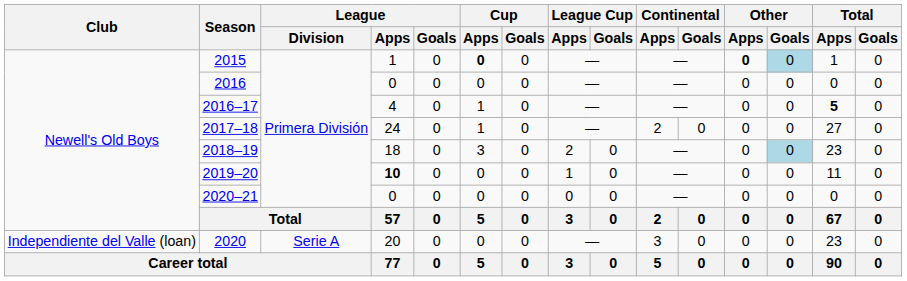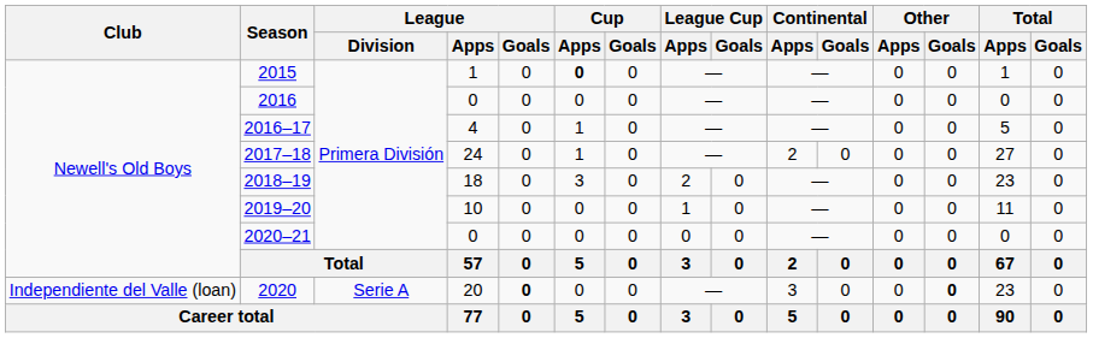2015 | Other / Apps: bold -> normal
2015 | Other / Goals: lightblue background -> no background
2016–17 | Total / Apps: bold -> normal
2018–19 | Other / Goals: lightblue background -> no background
2019–20 | League / Apps: bold -> normal
2020 | League / Goals: normal -> bold
2020 | Other / Goals: normal -> bold
